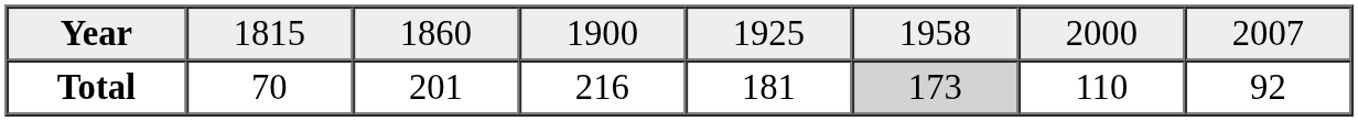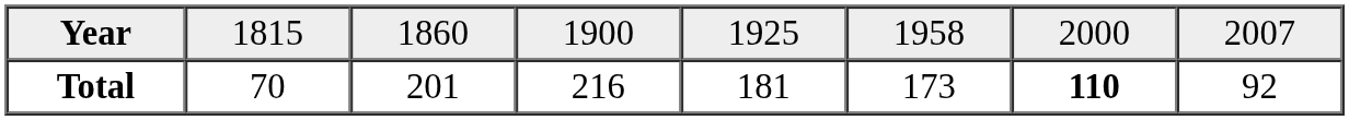row 2 | column 6: lightgrey background -> no background
row 2 | column 7: normal -> bold
